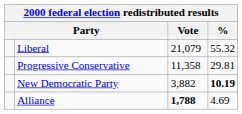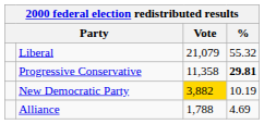Progressive Conservative | %: normal -> bold
New Democratic Party | Vote: no background -> gold background
New Democratic Party | %: bold -> normal
Alliance | Vote: bold -> normal
